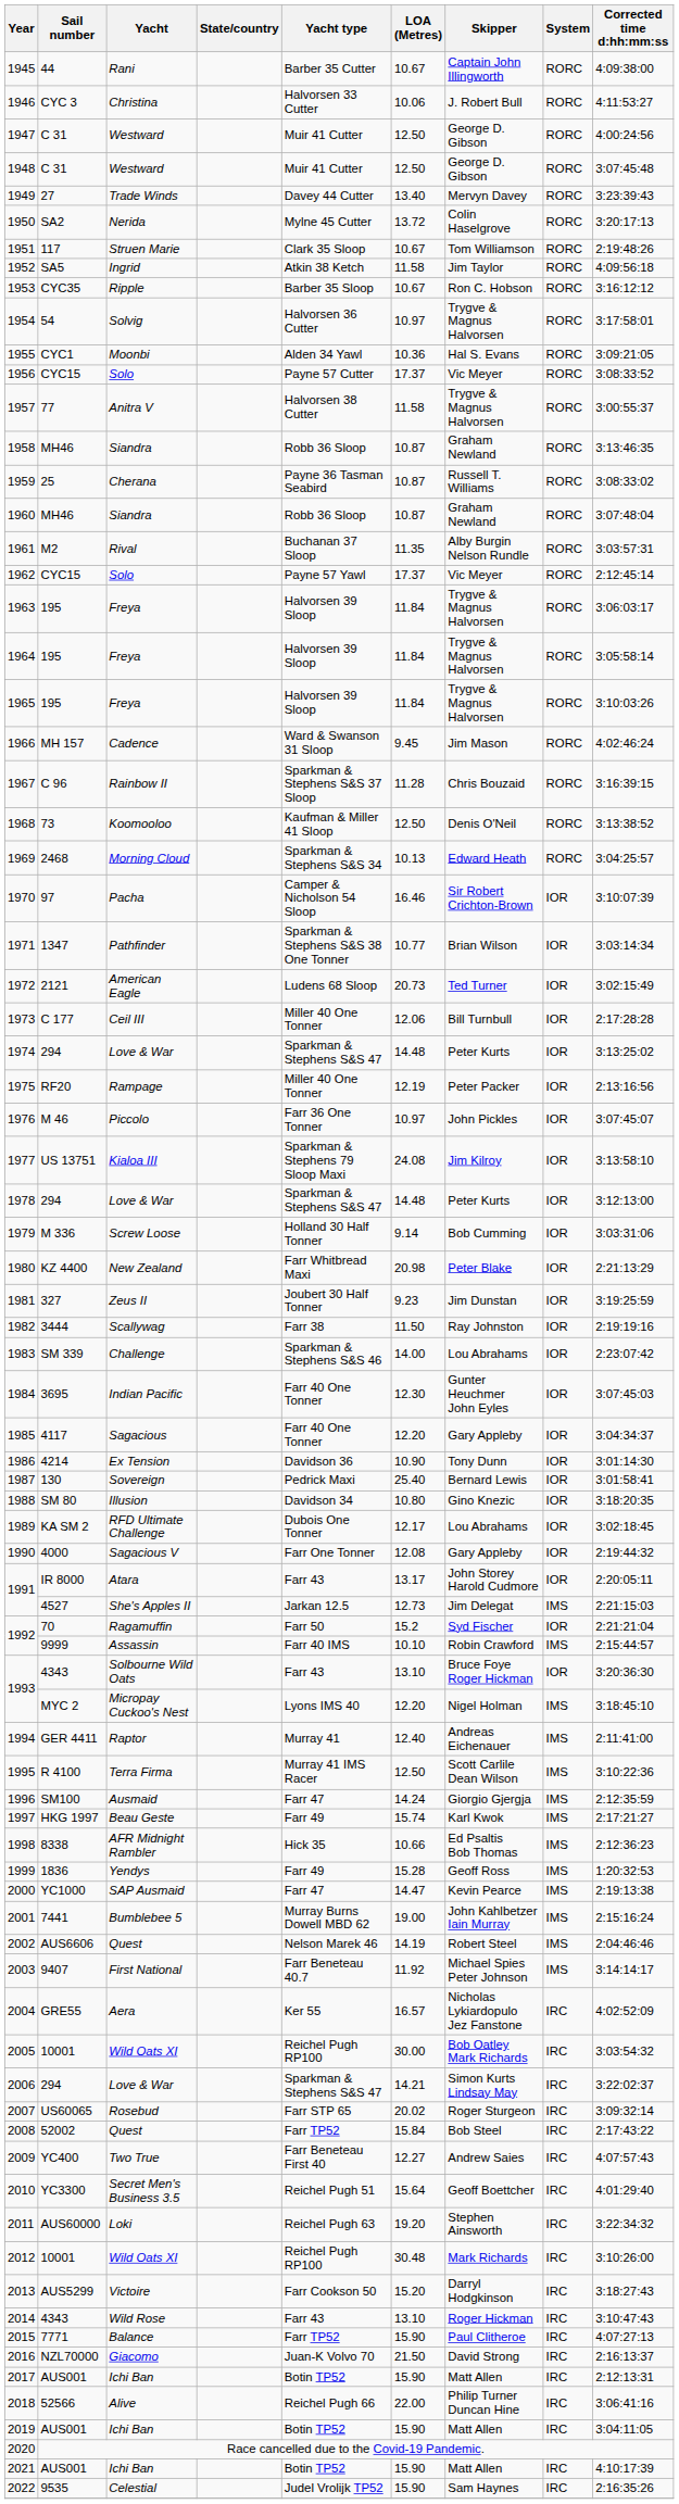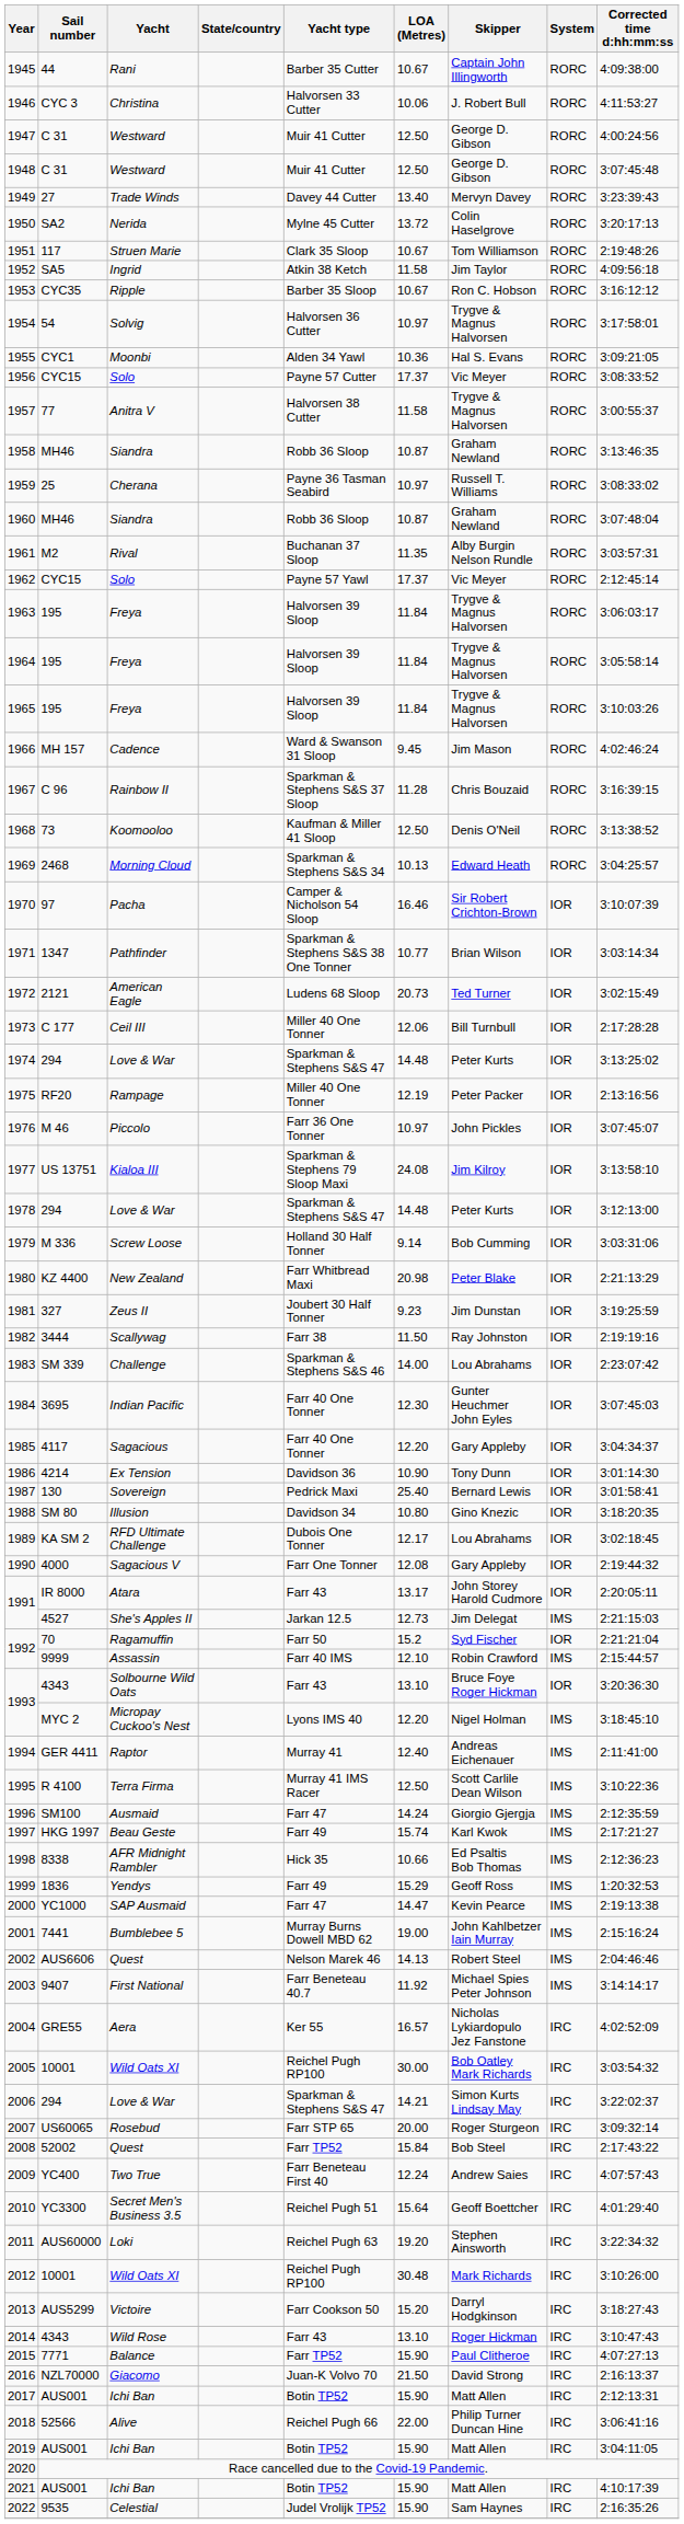1959 | LOA (Metres): 10.87 -> 10.97
1992 / 9999 | LOA (Metres): 10.10 -> 12.10
1999 | LOA (Metres): 15.28 -> 15.29
2002 | LOA (Metres): 14.19 -> 14.13
2007 | LOA (Metres): 20.02 -> 20.00
2009 | LOA (Metres): 12.27 -> 12.24
